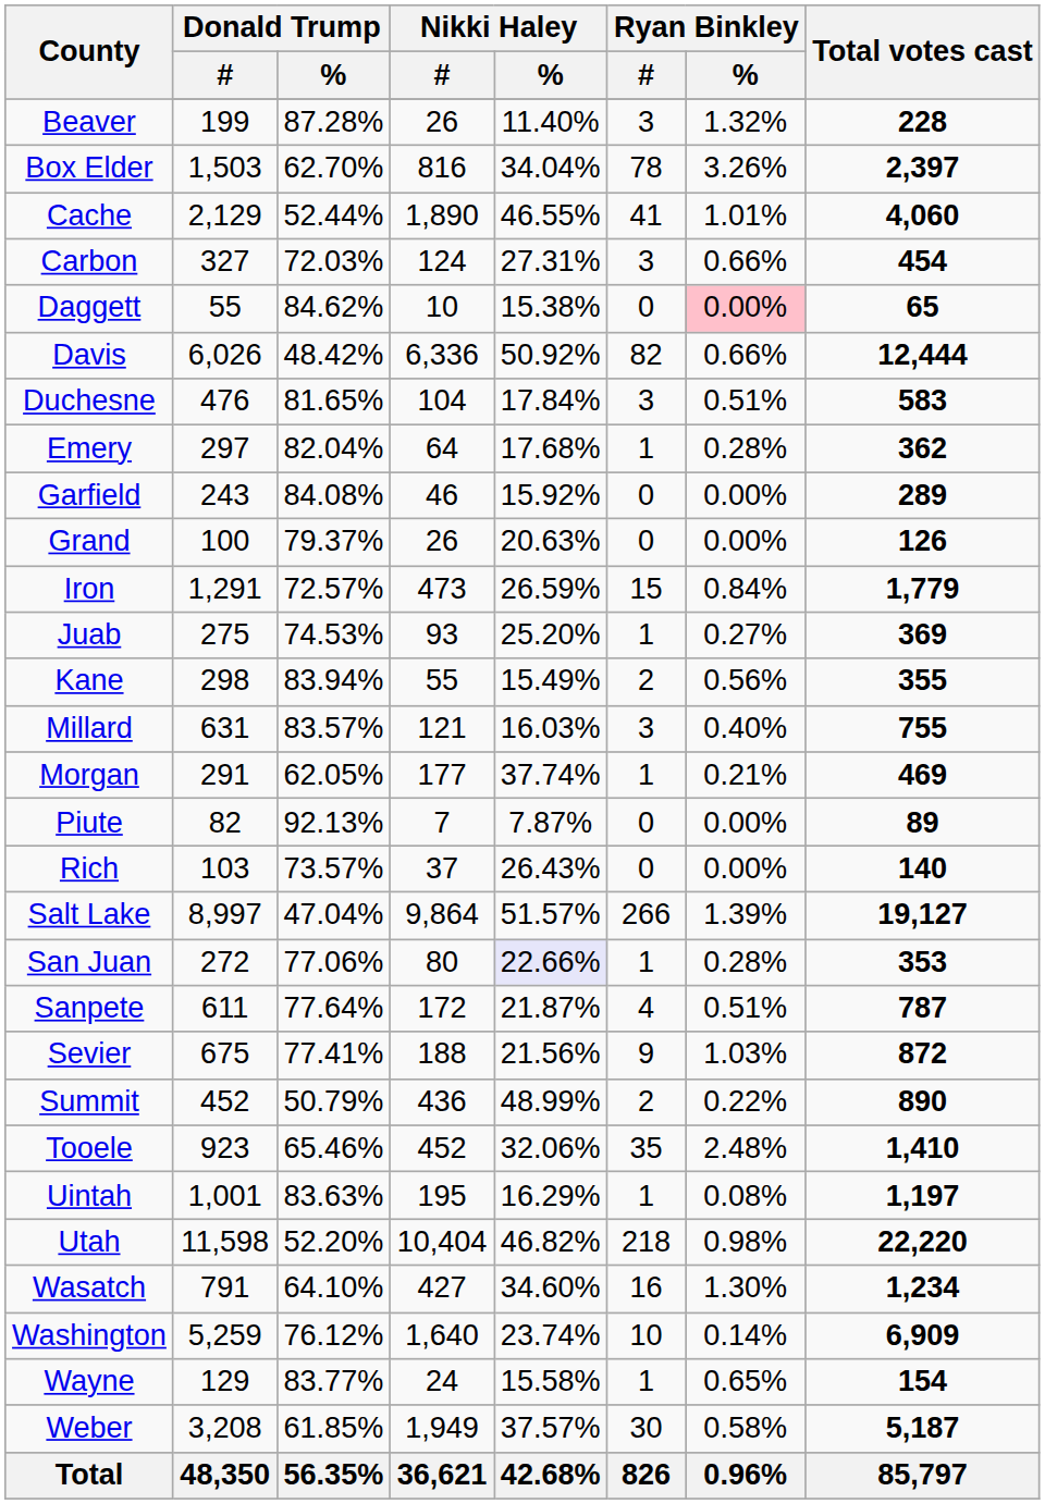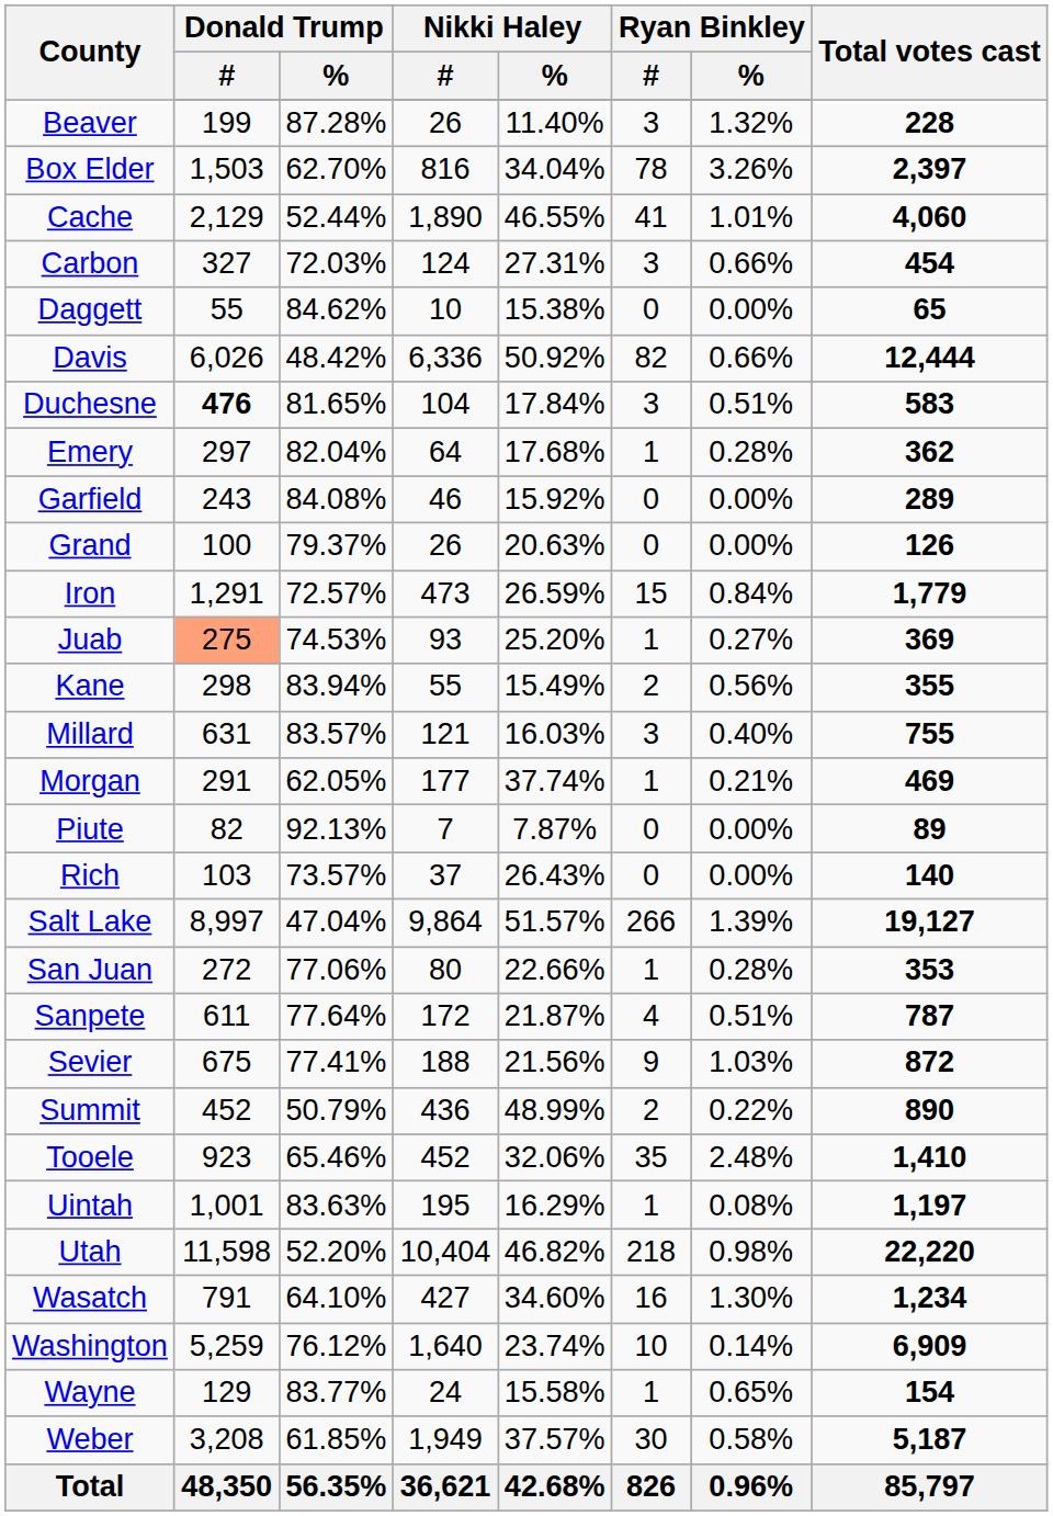Daggett | Ryan Binkley / %: pink background -> no background
Duchesne | Donald Trump / #: normal -> bold
Juab | Donald Trump / #: no background -> lightsalmon background
San Juan | Nikki Haley / %: lavender background -> no background
